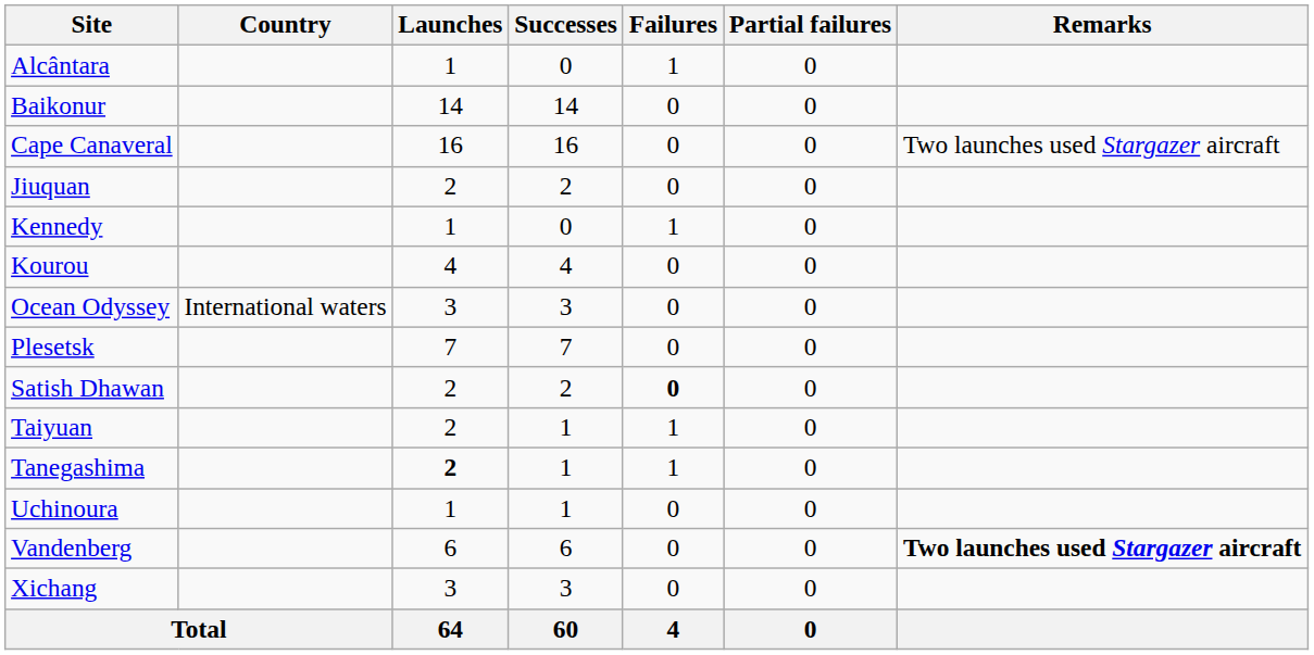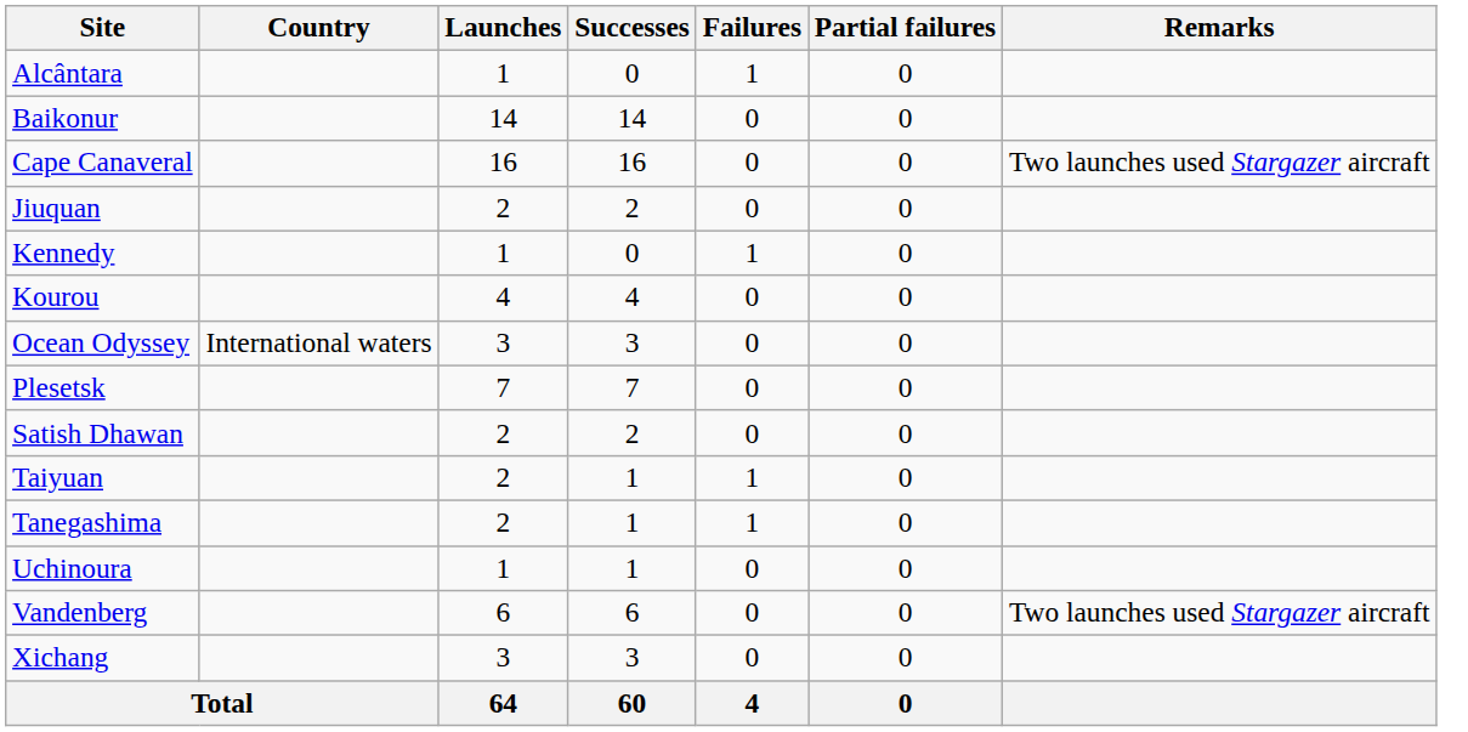Satish Dhawan | Failures: bold -> normal
Tanegashima | Launches: bold -> normal
Vandenberg | Remarks: bold -> normal
